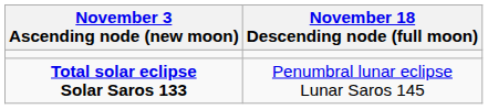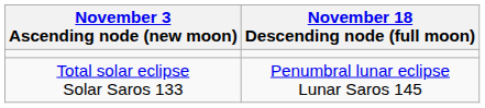row 3 | November 3 Ascending node (new moon): bold -> normal
